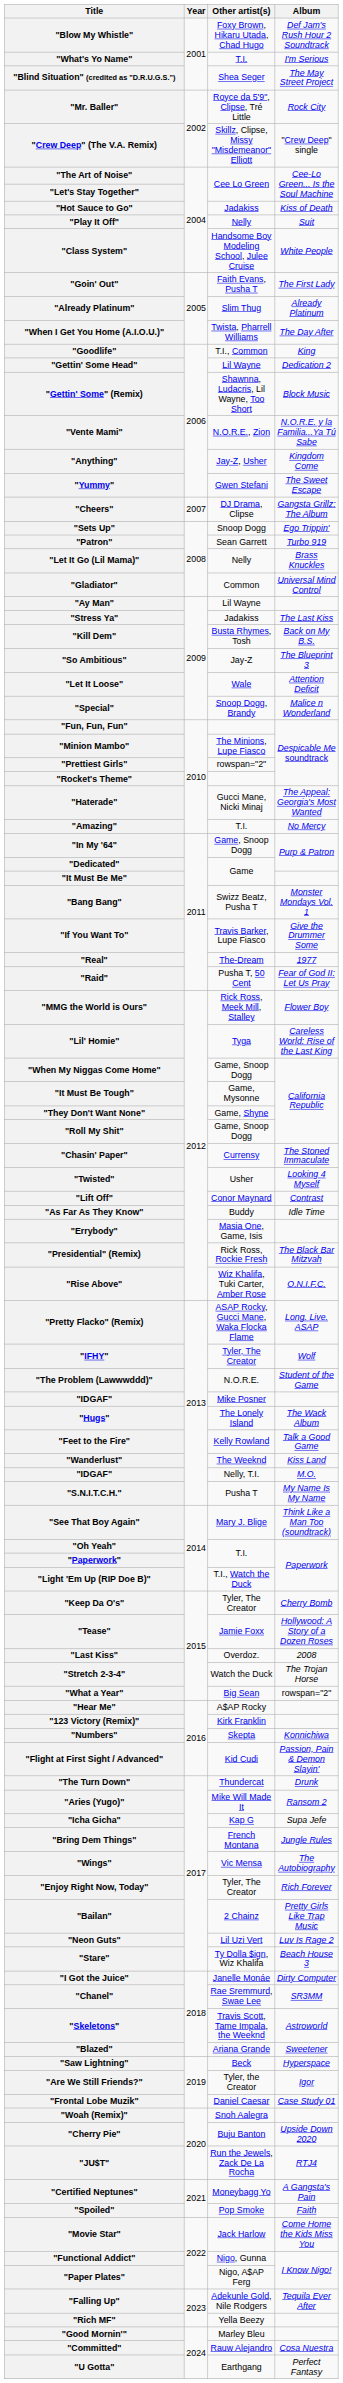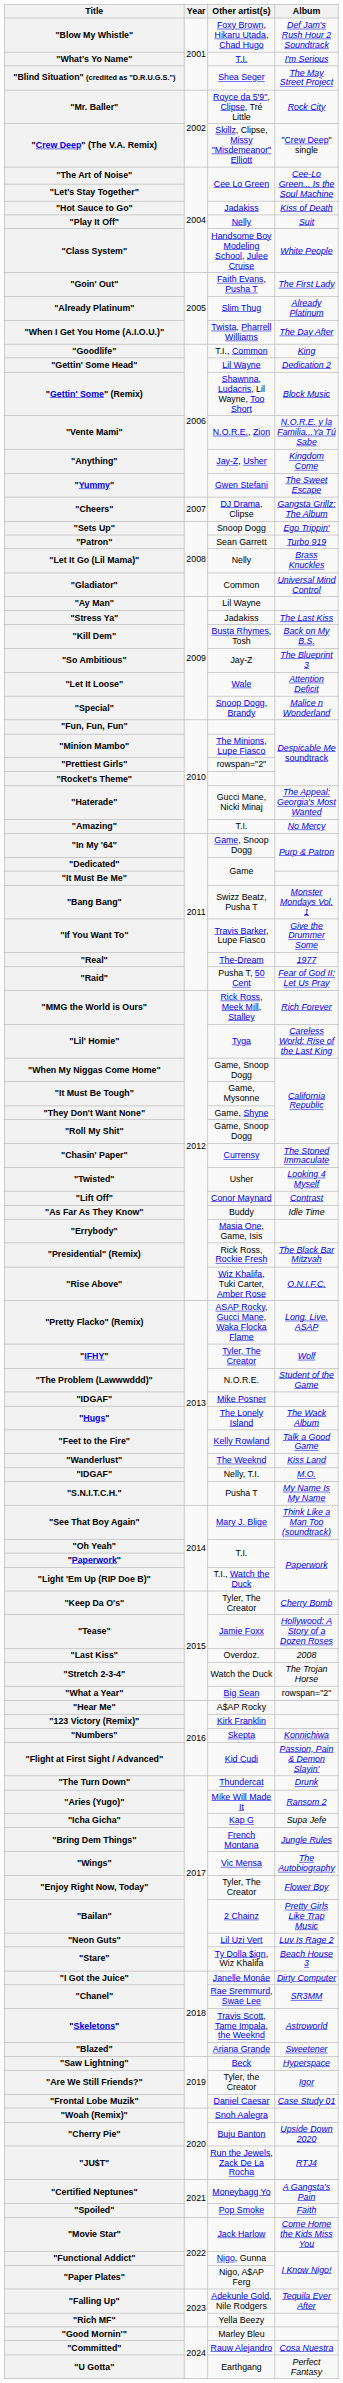"MMG the World is Ours" | Album: Flower Boy -> Rich Forever
"Enjoy Right Now, Today" | Album: Rich Forever -> Flower Boy
